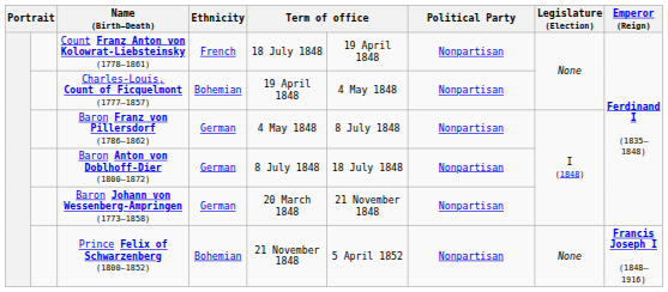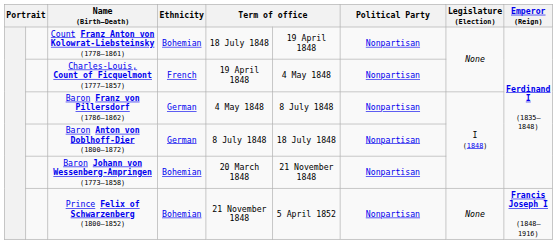Count Franz Anton von Kolowrat-Liebsteinsky (1778–1861) | Ethnicity: French -> Bohemian
Charles-Louis, Count of Ficquelmont (1777–1857) | Ethnicity: Bohemian -> French
Baron Johann von Wessenberg-Ampringen (1773–1858) | Ethnicity: German -> Bohemian
